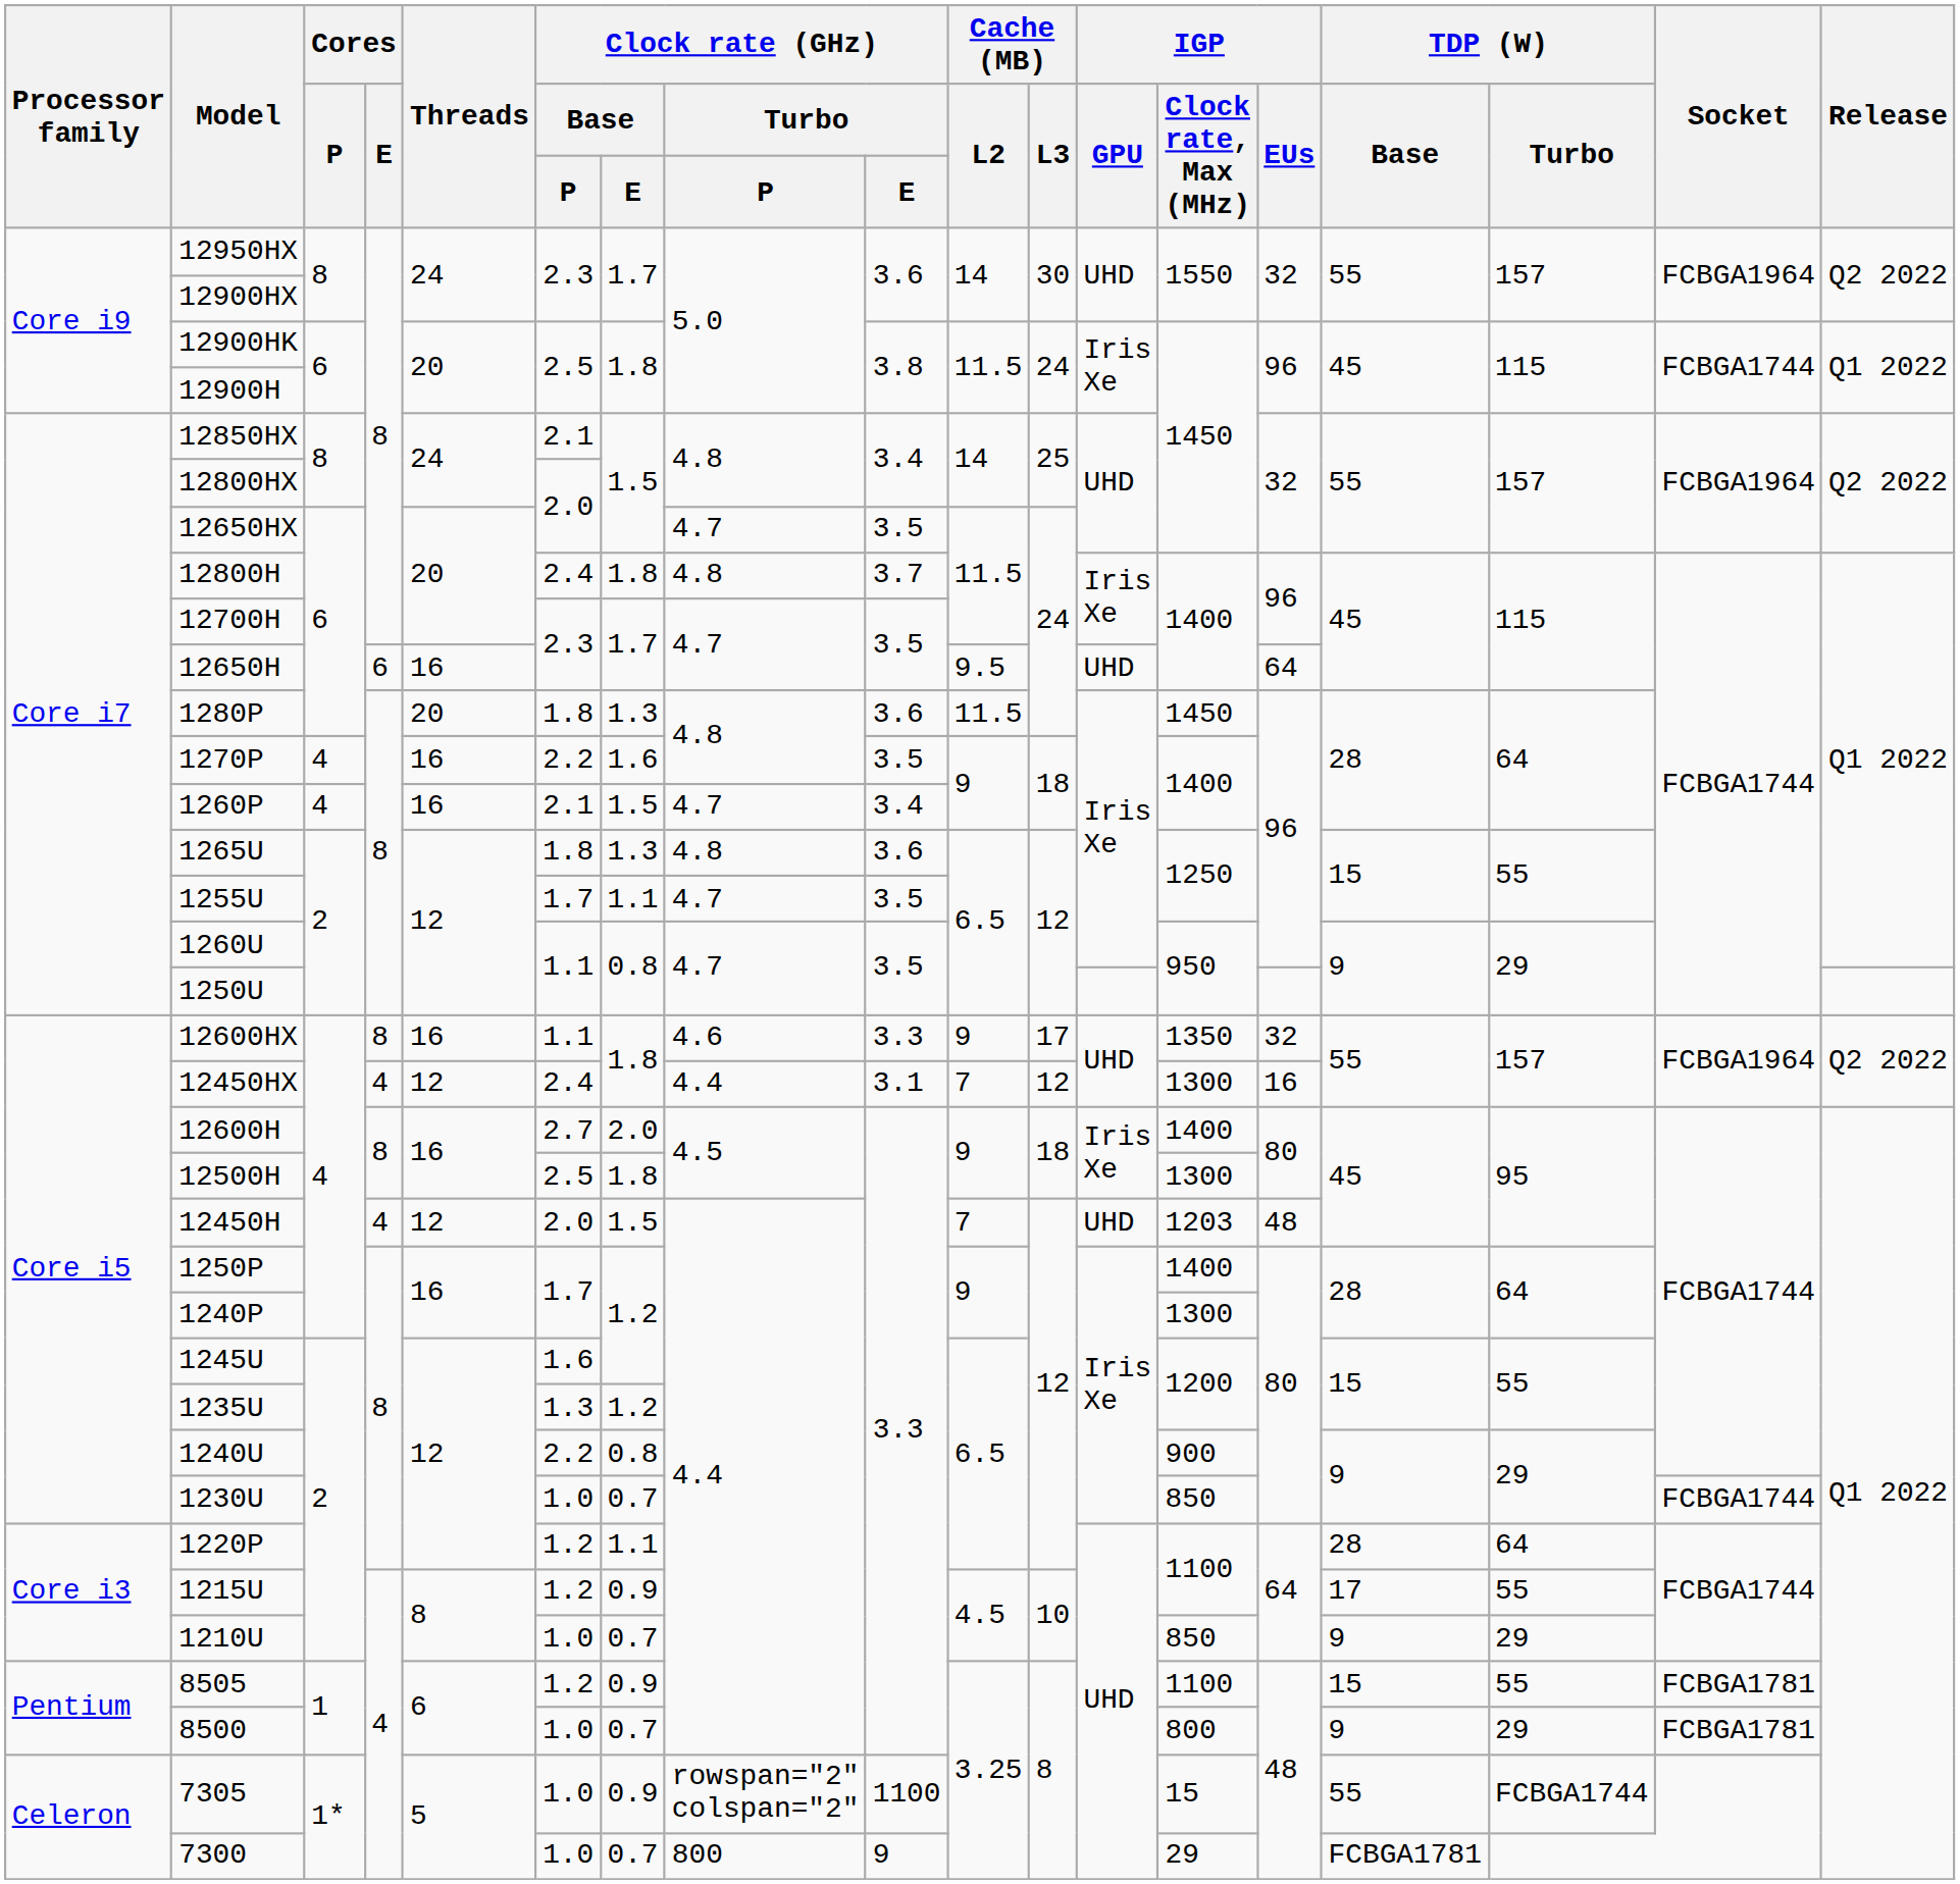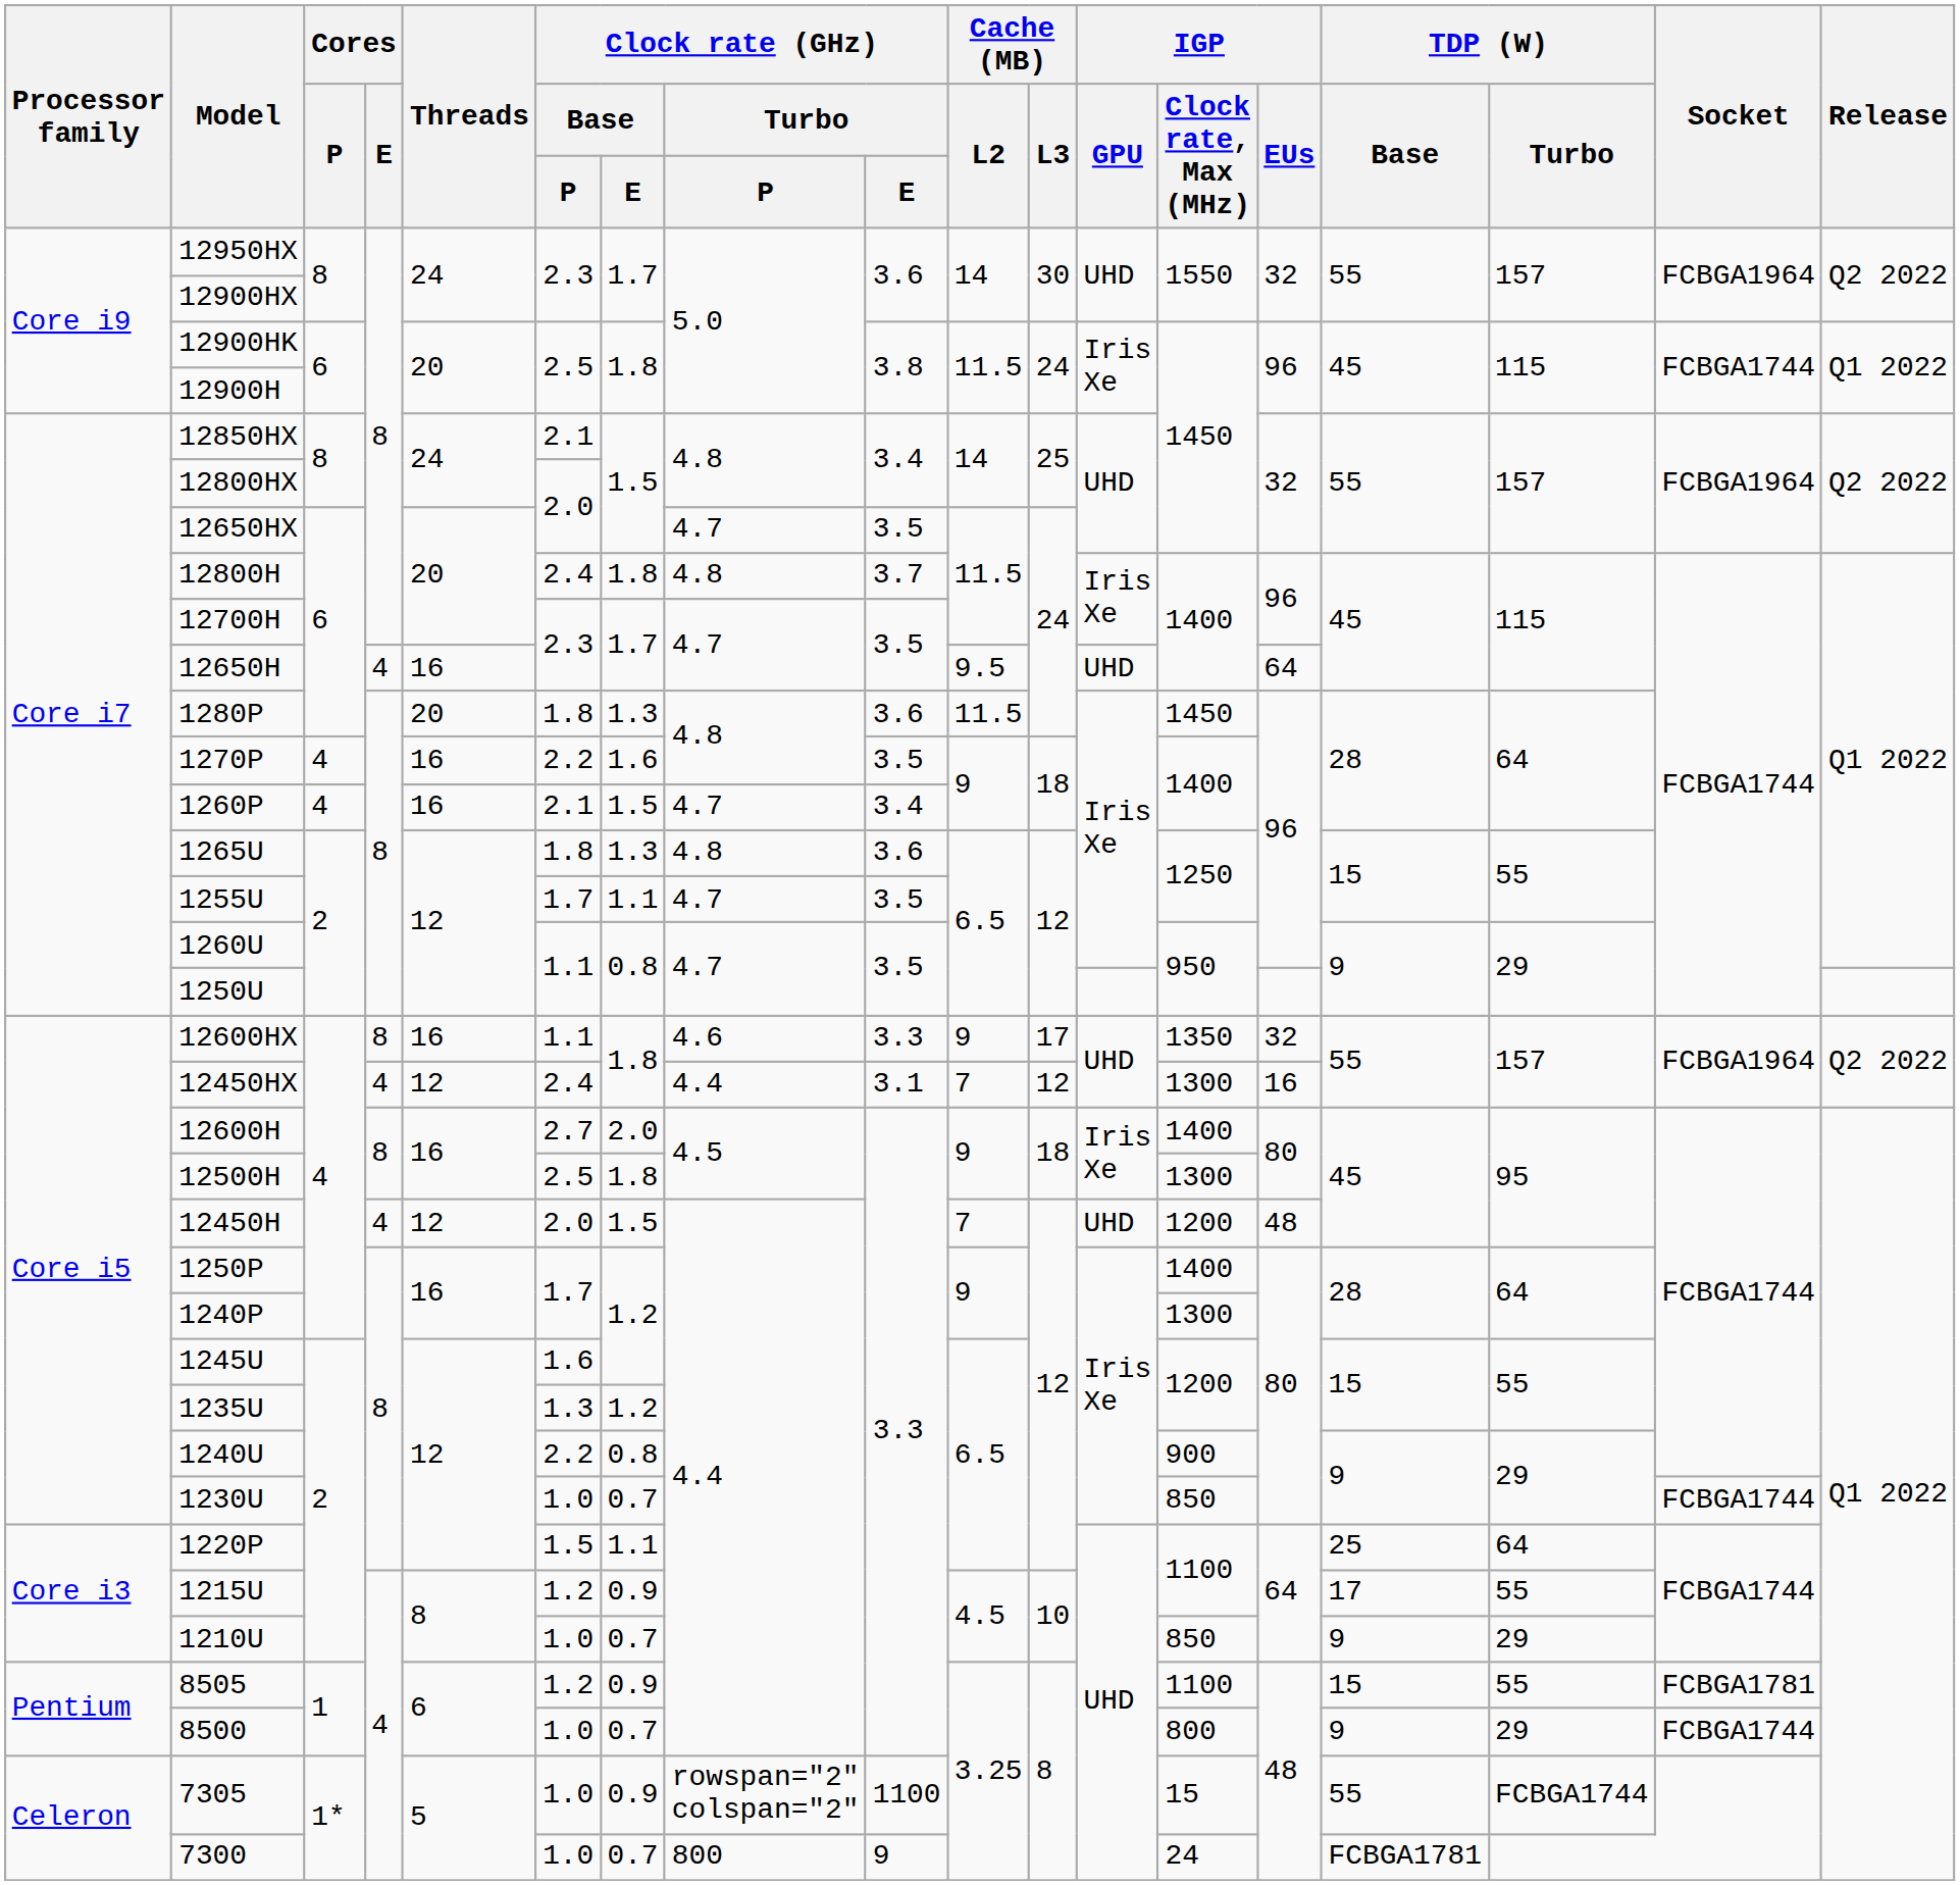12650H | Cores / E: 6 -> 4
12450H | IGP / Clock rate, Max (MHz): 1203 -> 1200
1220P | Clock rate (GHz) / Base / P: 1.2 -> 1.5
1220P | TDP (W) / Base: 28 -> 25
8500 | Socket: FCBGA1781 -> FCBGA1744
7300 | IGP / Clock rate, Max (MHz): 29 -> 24
